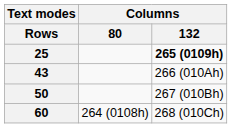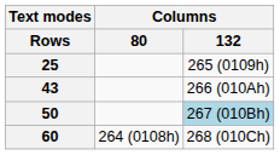25 | Columns / 132: bold -> normal
50 | Columns / 132: no background -> lightblue background
